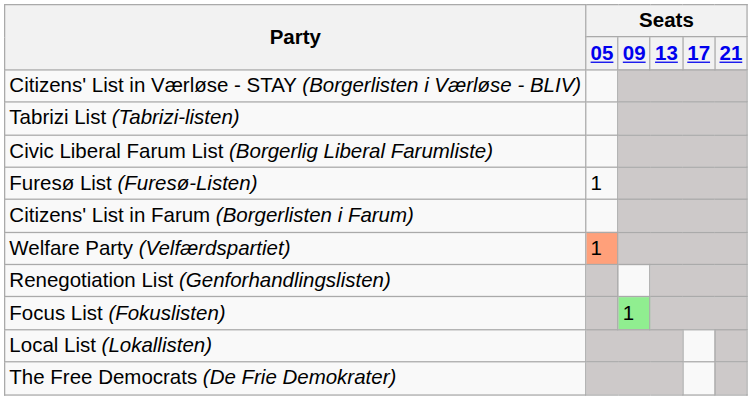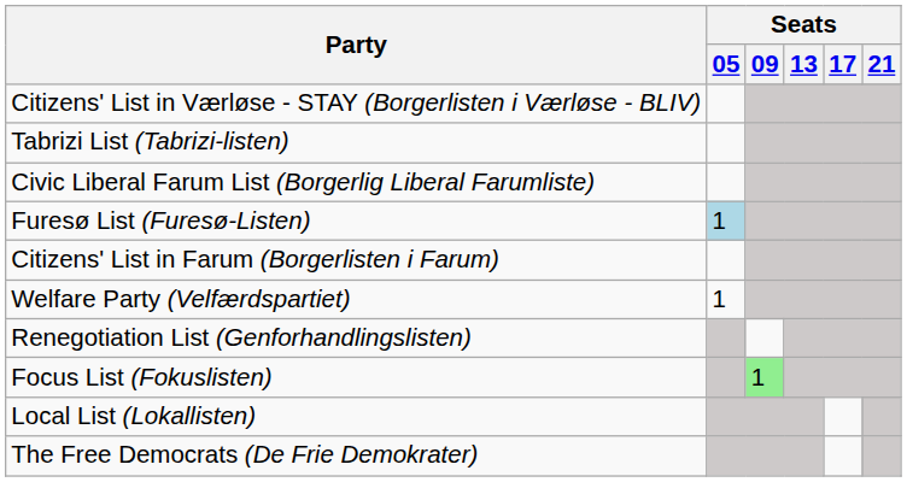Furesø List (Furesø-Listen) | Seats / 05: no background -> lightblue background
Welfare Party (Velfærdspartiet) | Seats / 05: lightsalmon background -> no background
